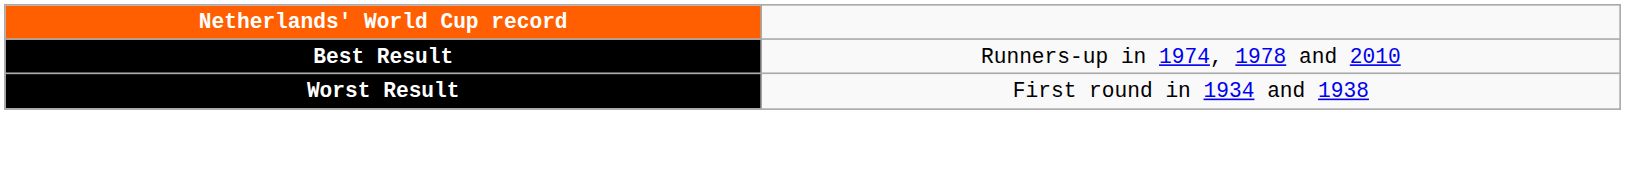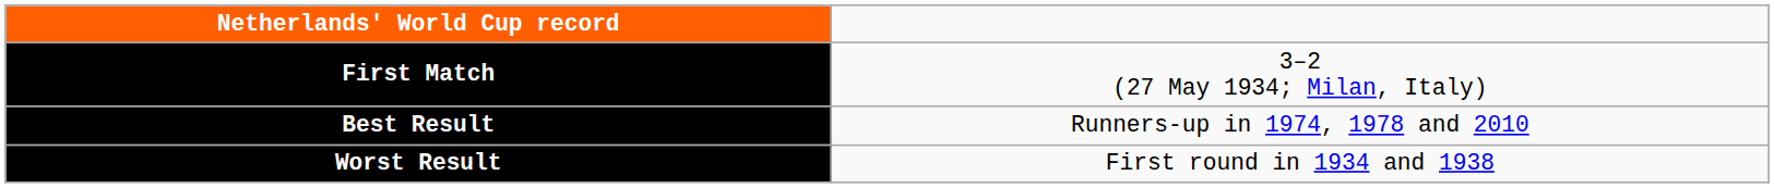+ row: First Match | 3–2 (27 May 1934; Milan, Italy)
